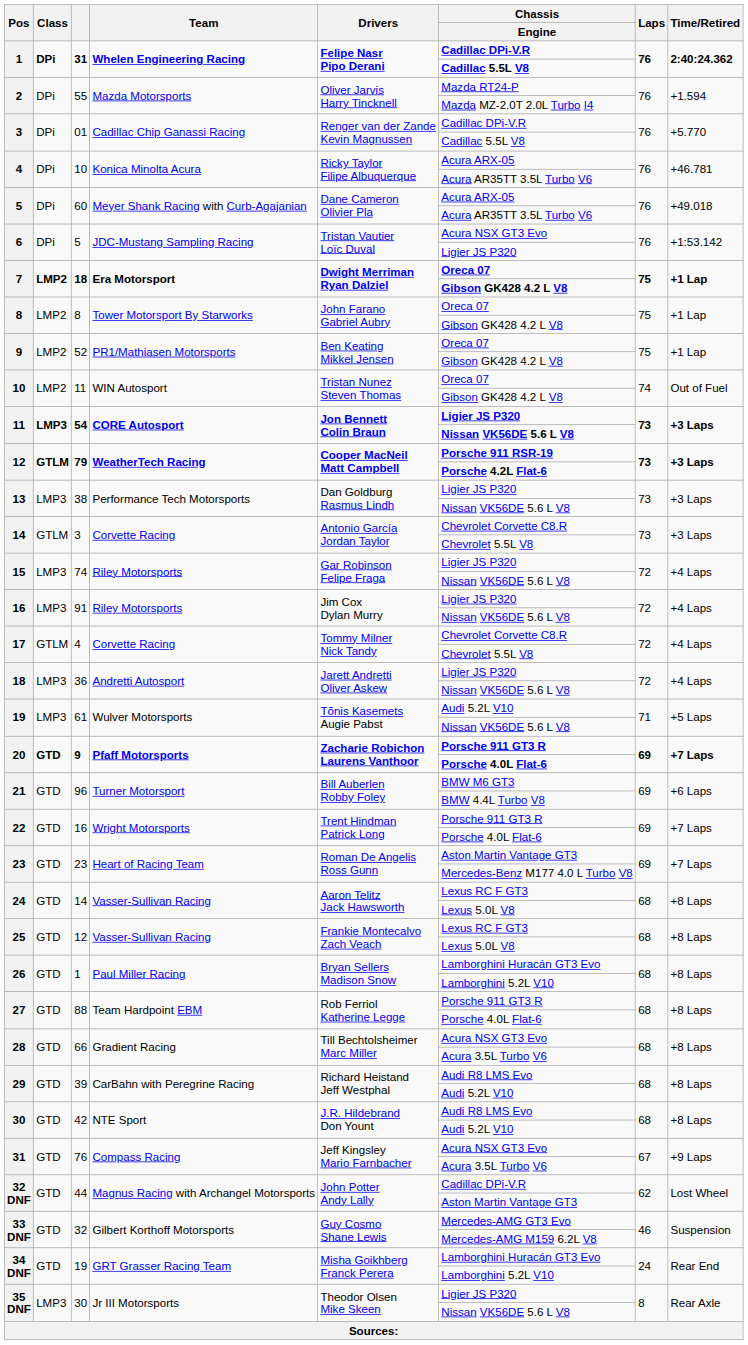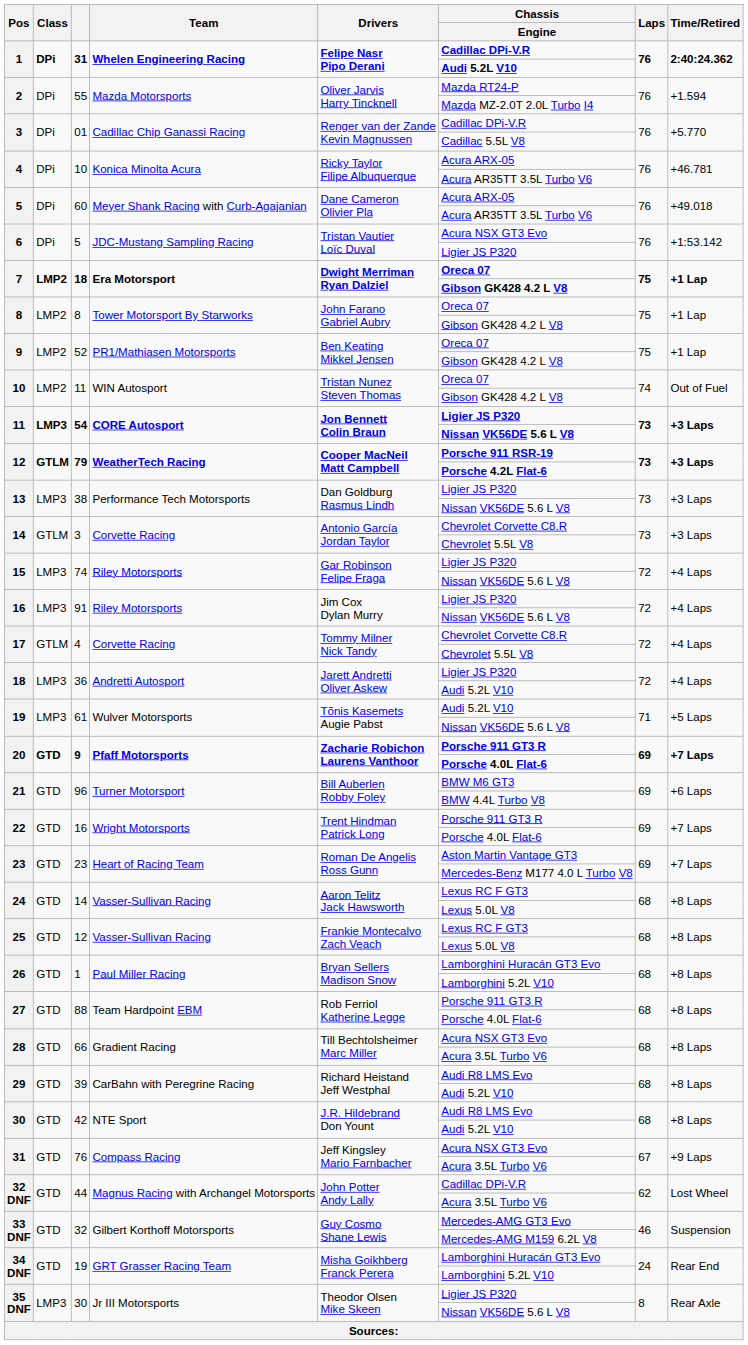row 4 | Chassis / Engine: Cadillac 5.5L V8 -> Audi 5.2L V10
row 38 | Chassis / Engine: Nissan VK56DE 5.6 L V8 -> Audi 5.2L V10
row 66 | Chassis / Engine: Aston Martin Vantage GT3 -> Acura 3.5L Turbo V6
